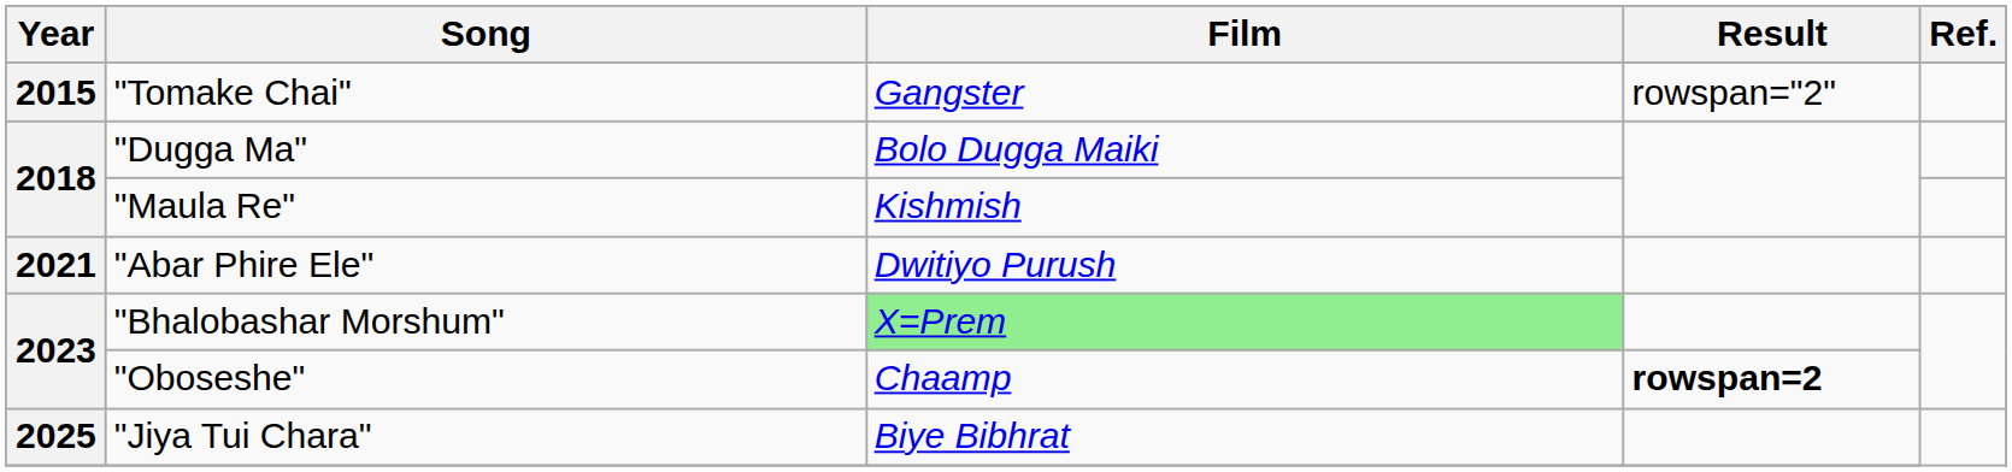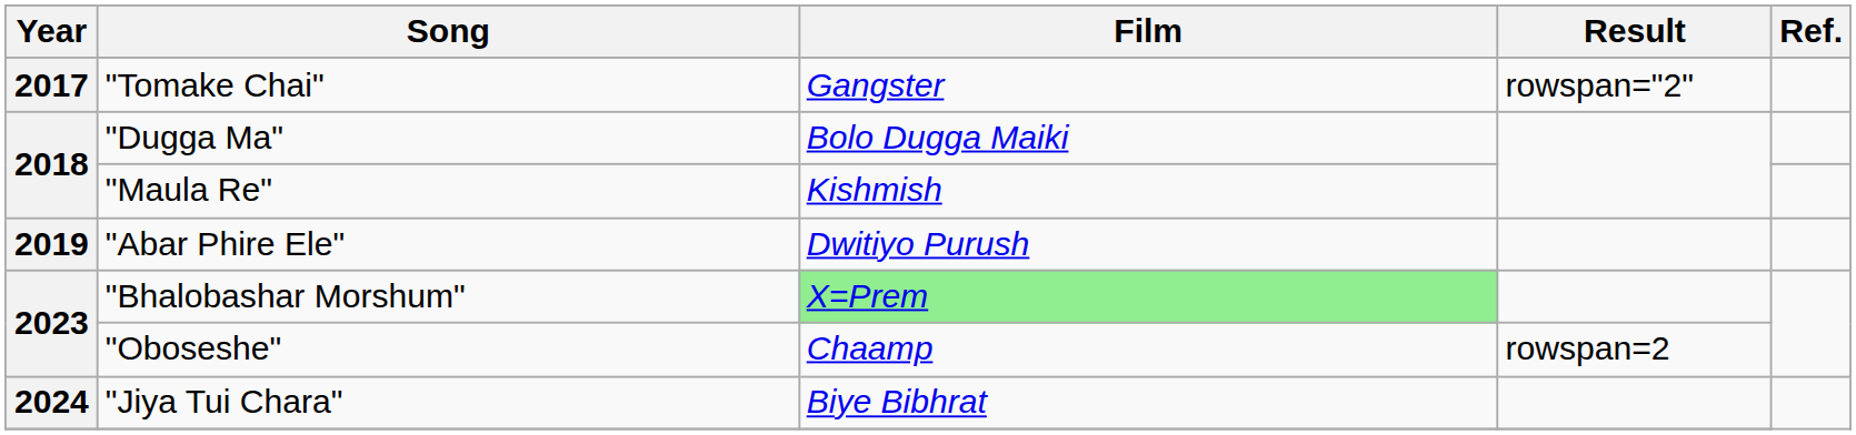"Tomake Chai" | Year: 2015 -> 2017
"Abar Phire Ele" | Year: 2021 -> 2019
"Oboseshe" | Result: bold -> normal
"Jiya Tui Chara" | Year: 2025 -> 2024
